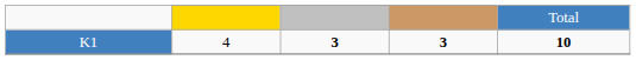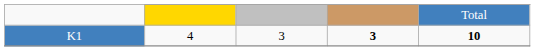K1 | column 3: bold -> normal
